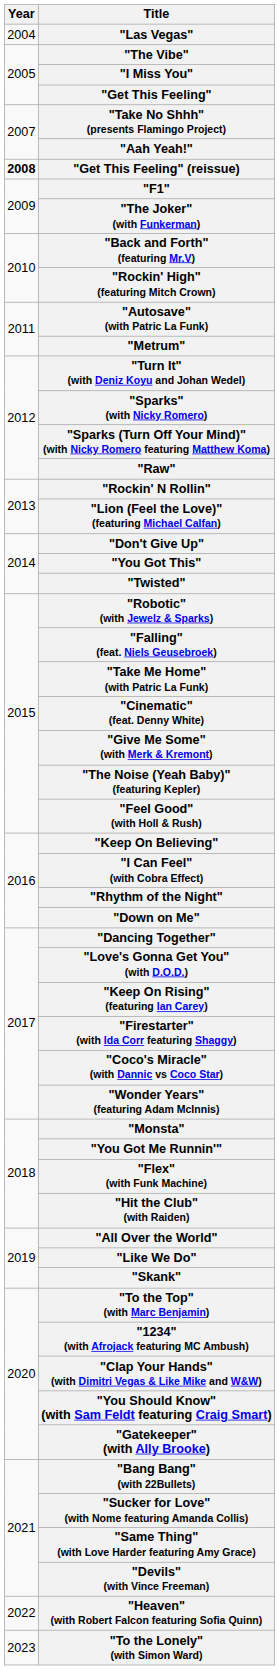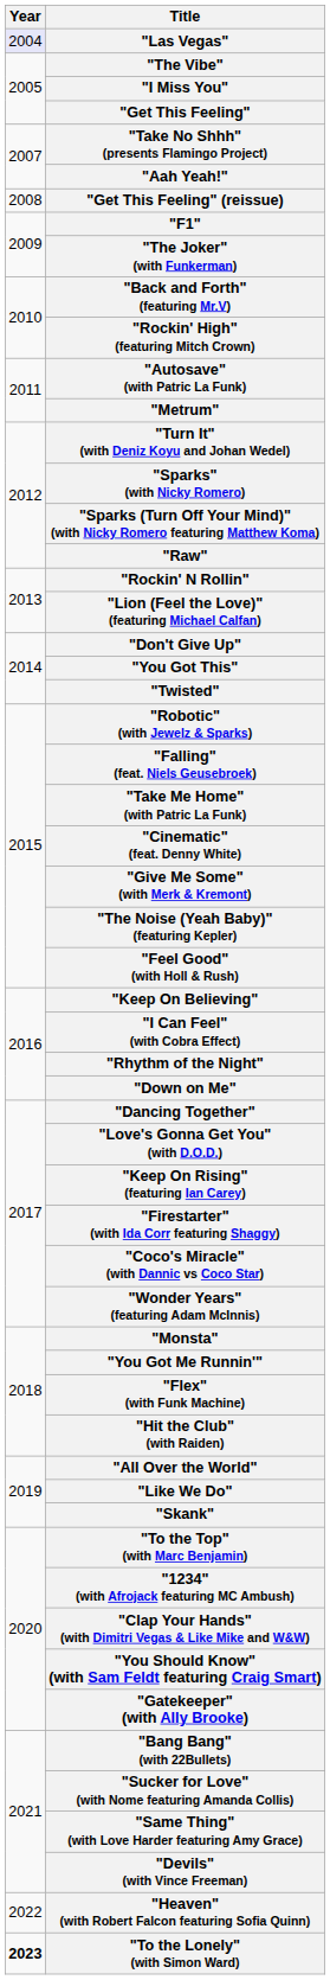"Las Vegas" | Year: no background -> lavender background
"Get This Feeling" (reissue) | Year: bold -> normal
"To the Lonely" (with Simon Ward) | Year: normal -> bold
